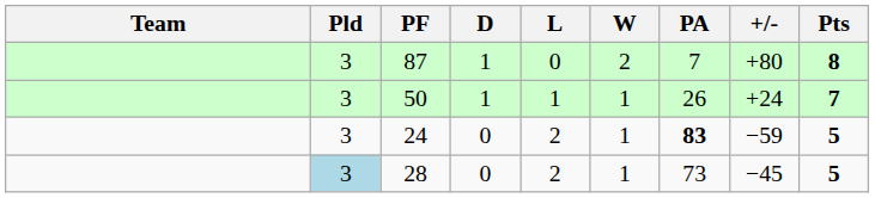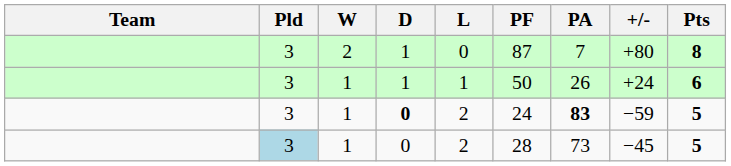columns swapped: W <-> PF
row 3 | Pts: 7 -> 6
row 4 | D: normal -> bold
